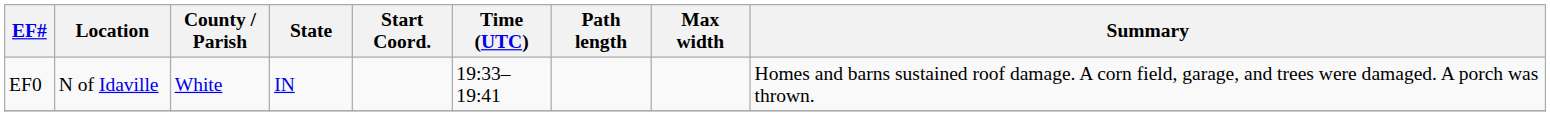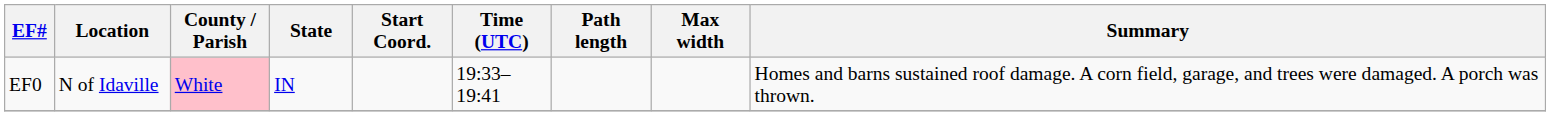EF0 | County / Parish: no background -> pink background
